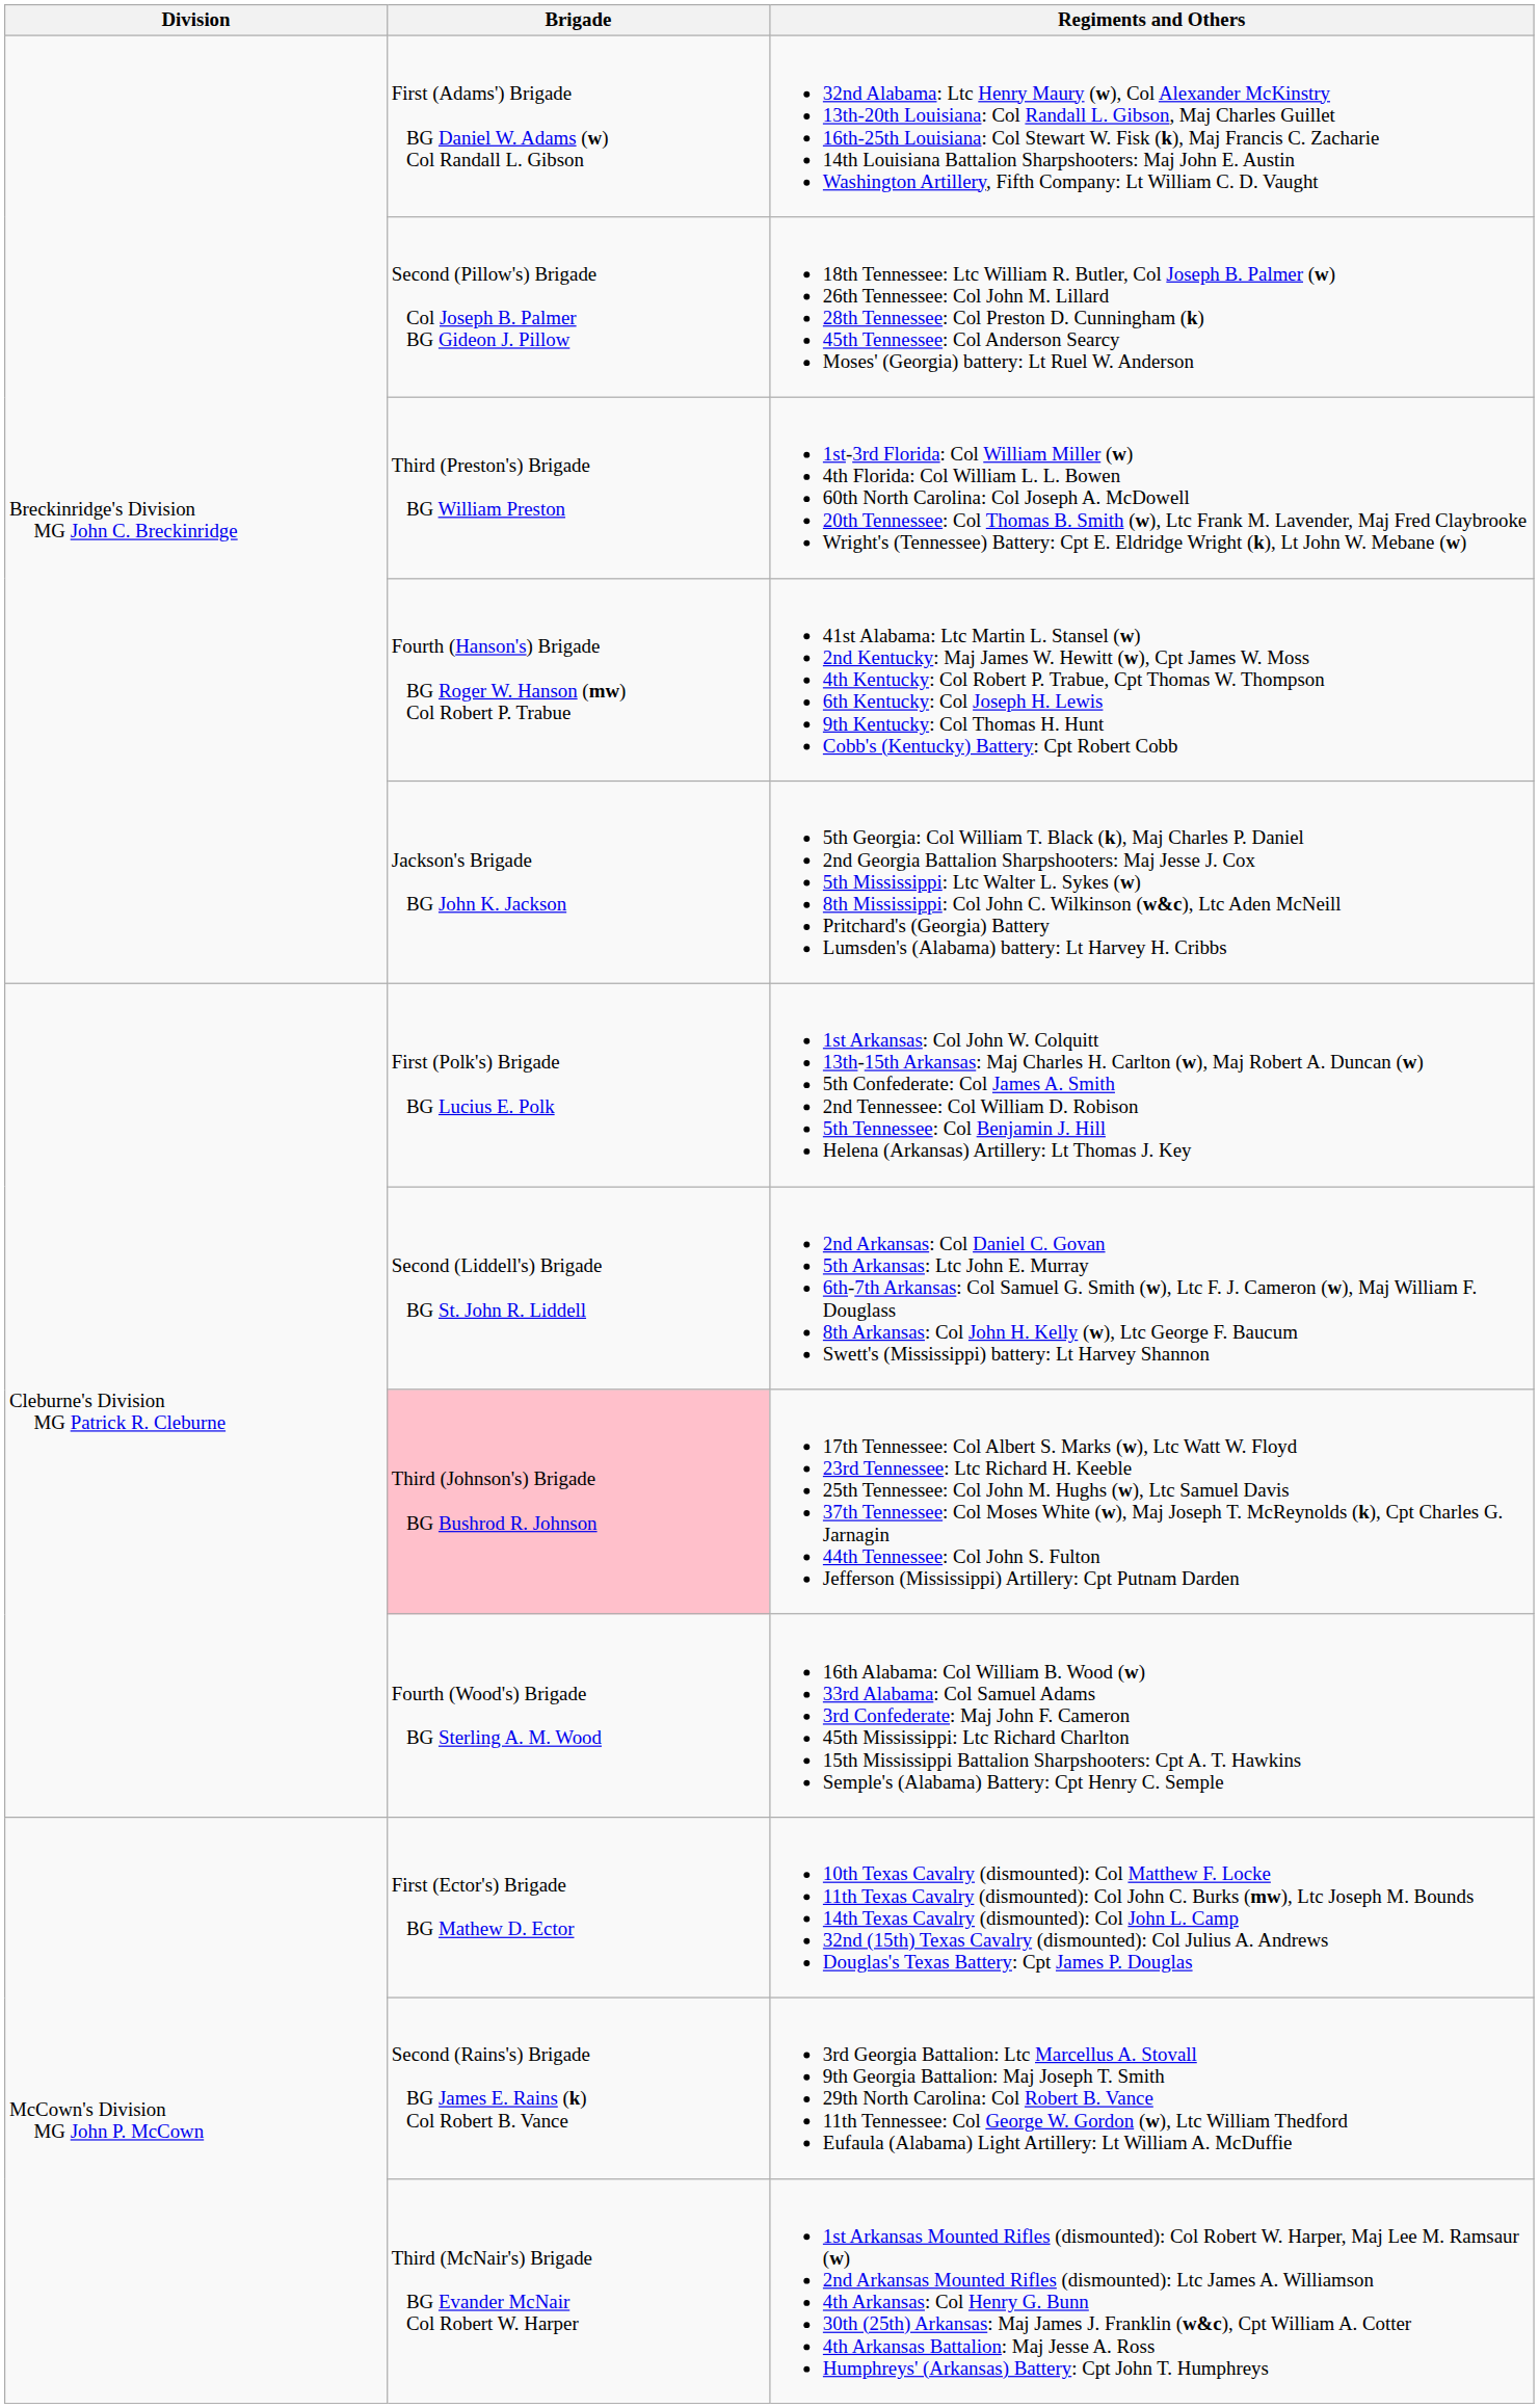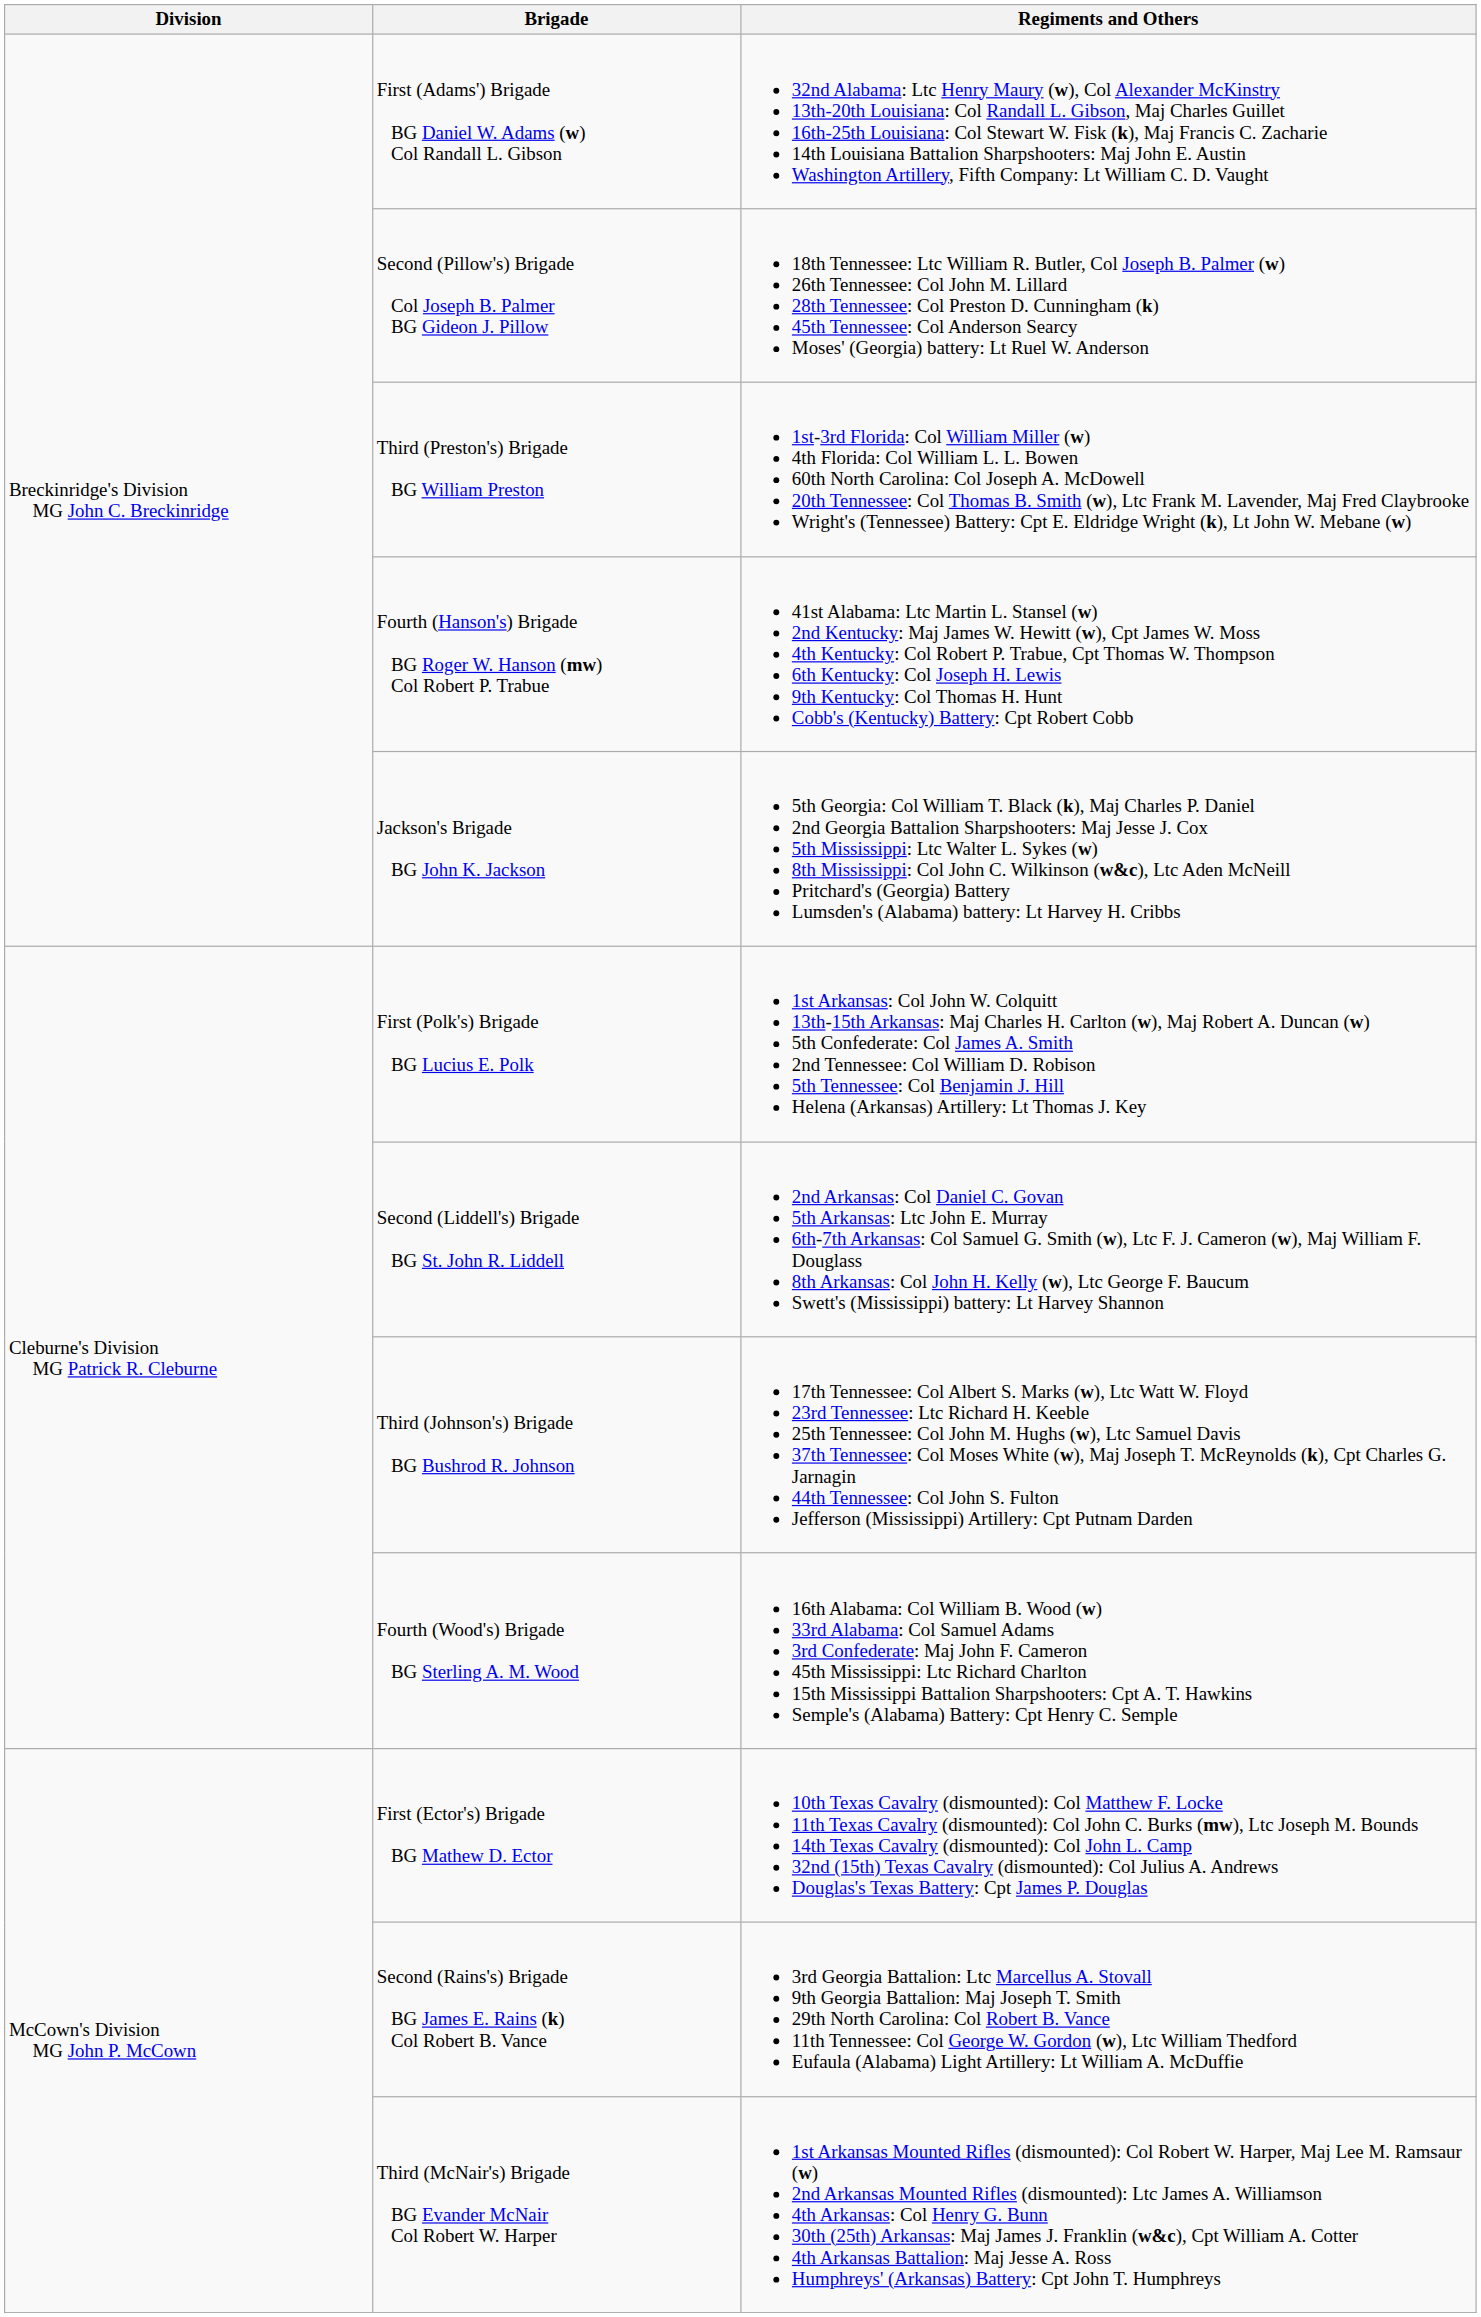Third (Johnson's) Brigade BG Bushrod R. Johnson | Brigade: pink background -> no background
